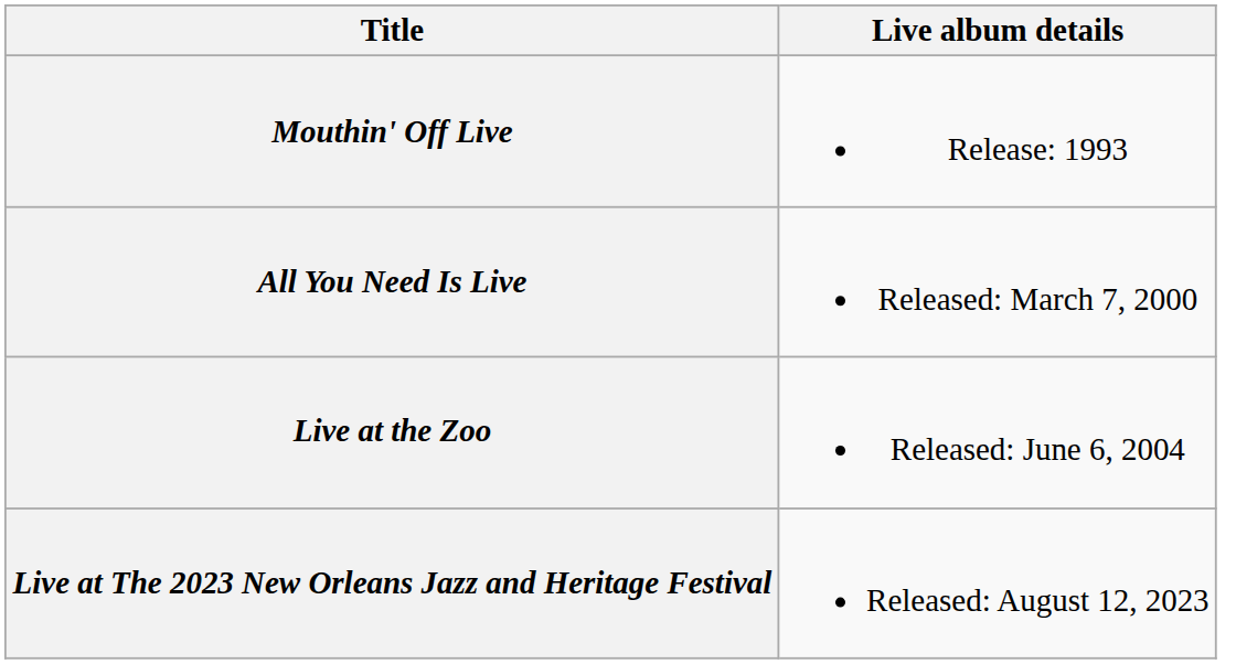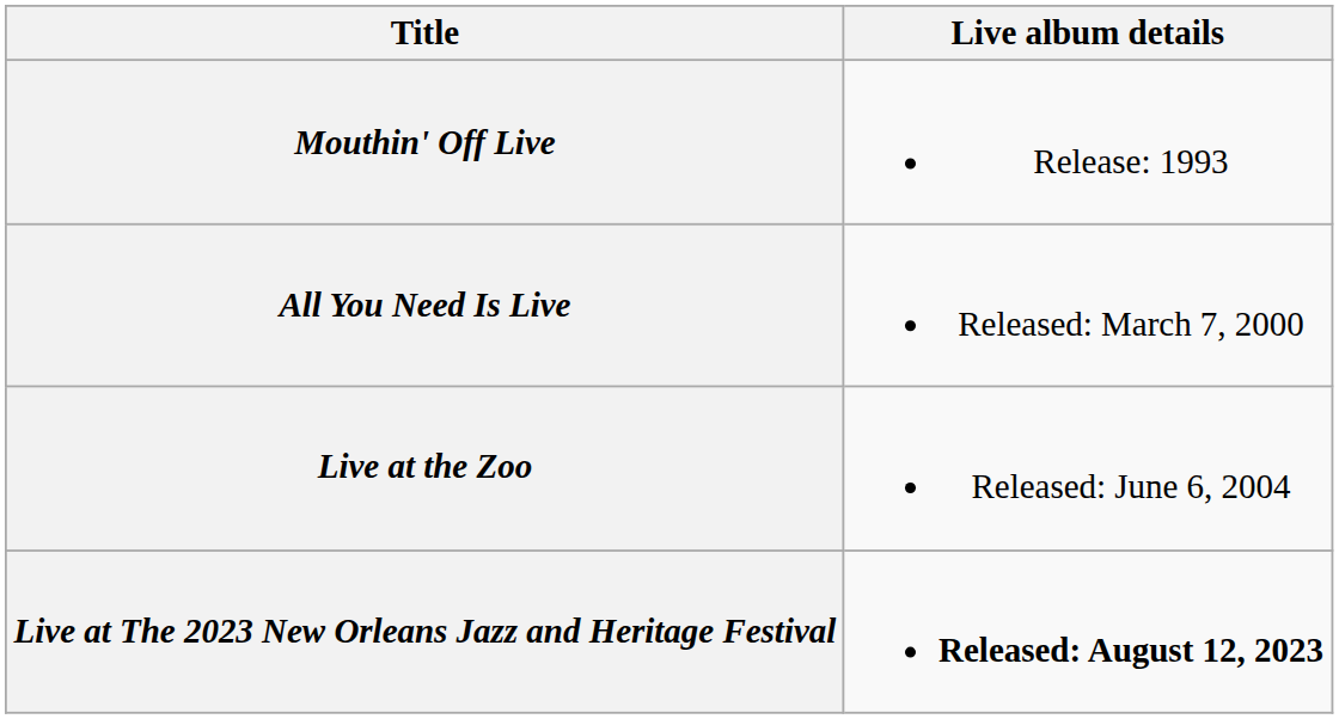Live at The 2023 New Orleans Jazz and Heritage Festival | Live album details: normal -> bold
